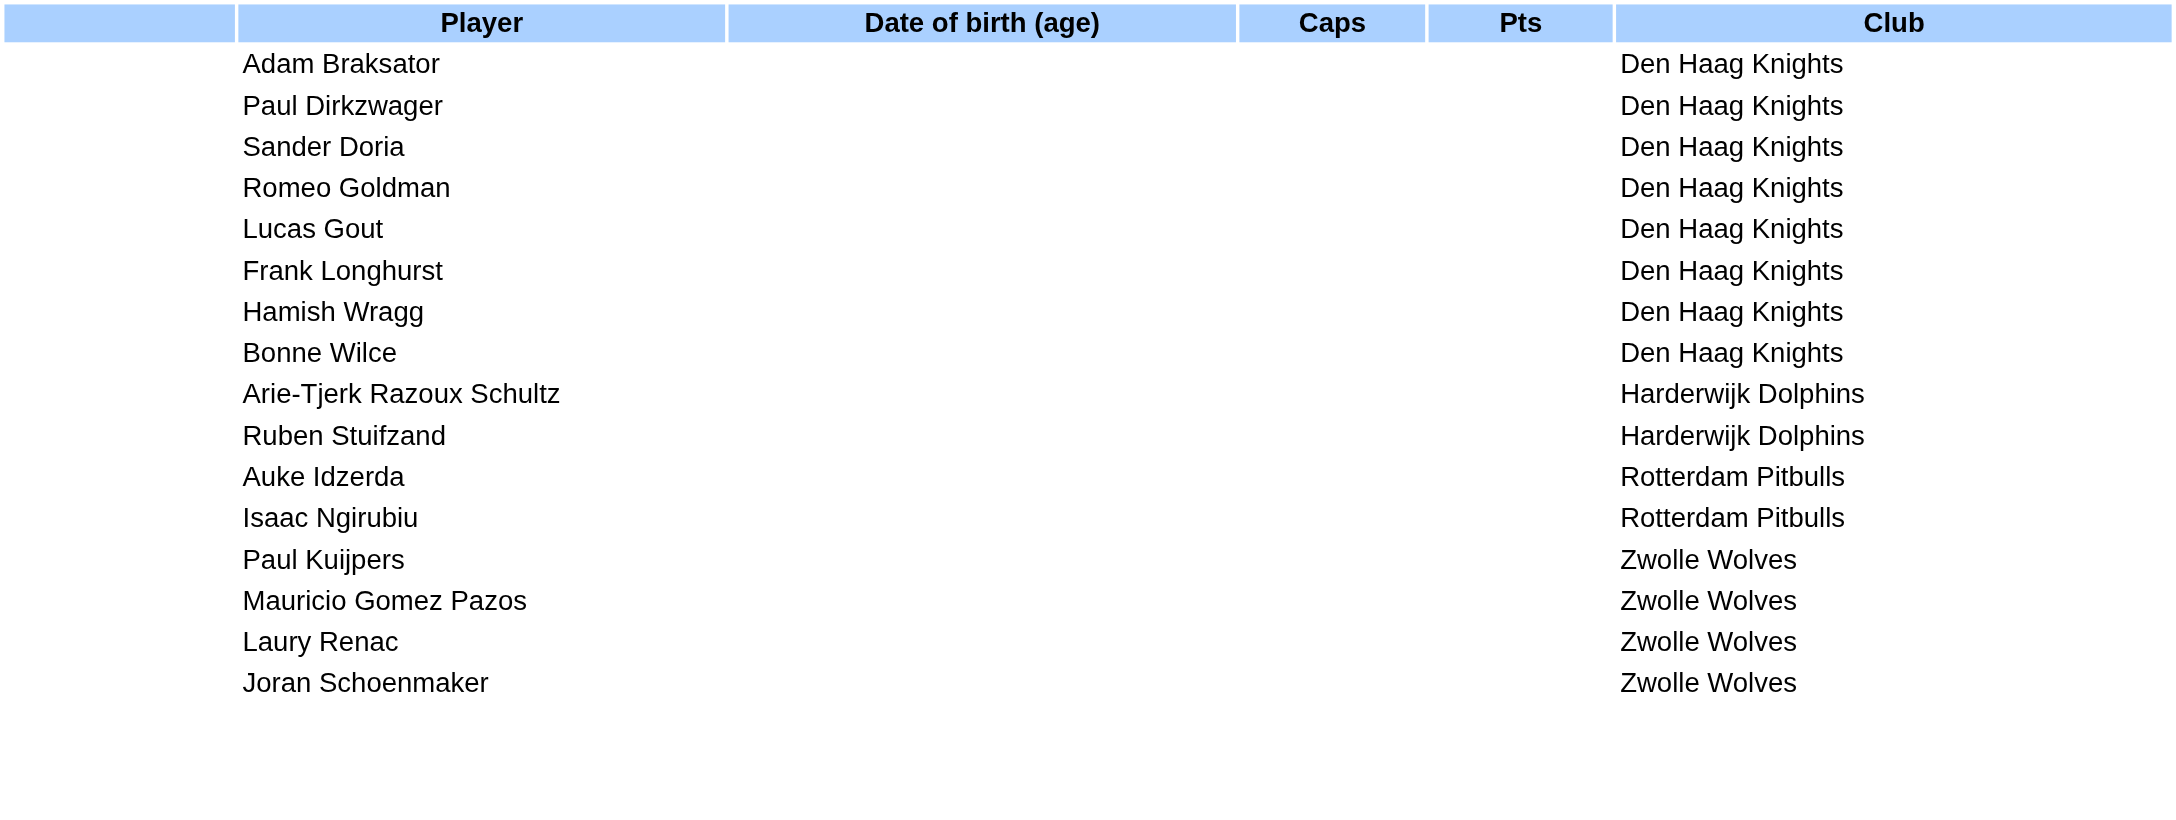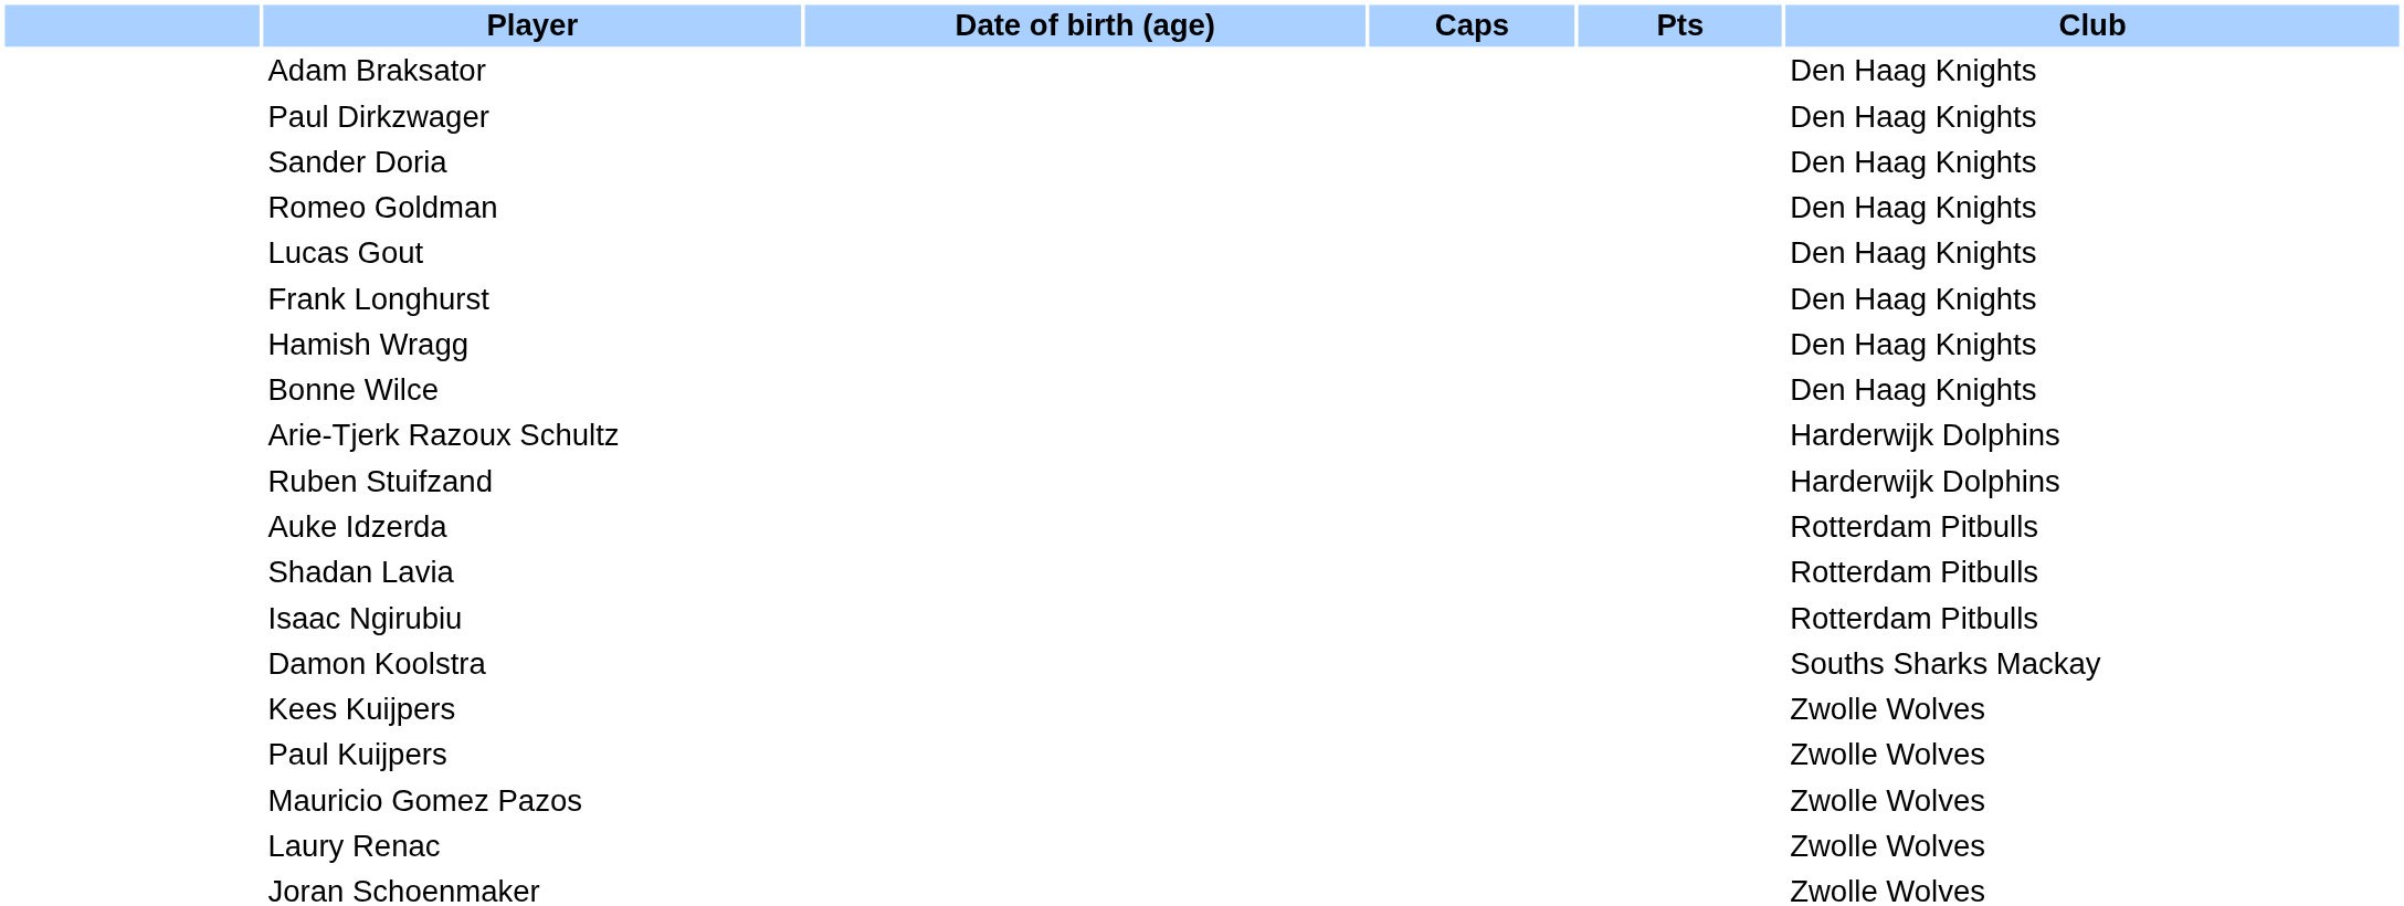+ row: Shadan Lavia | Rotterdam Pitbulls
+ row: Damon Koolstra | Souths Sharks Mackay
+ row: Kees Kuijpers | Zwolle Wolves
